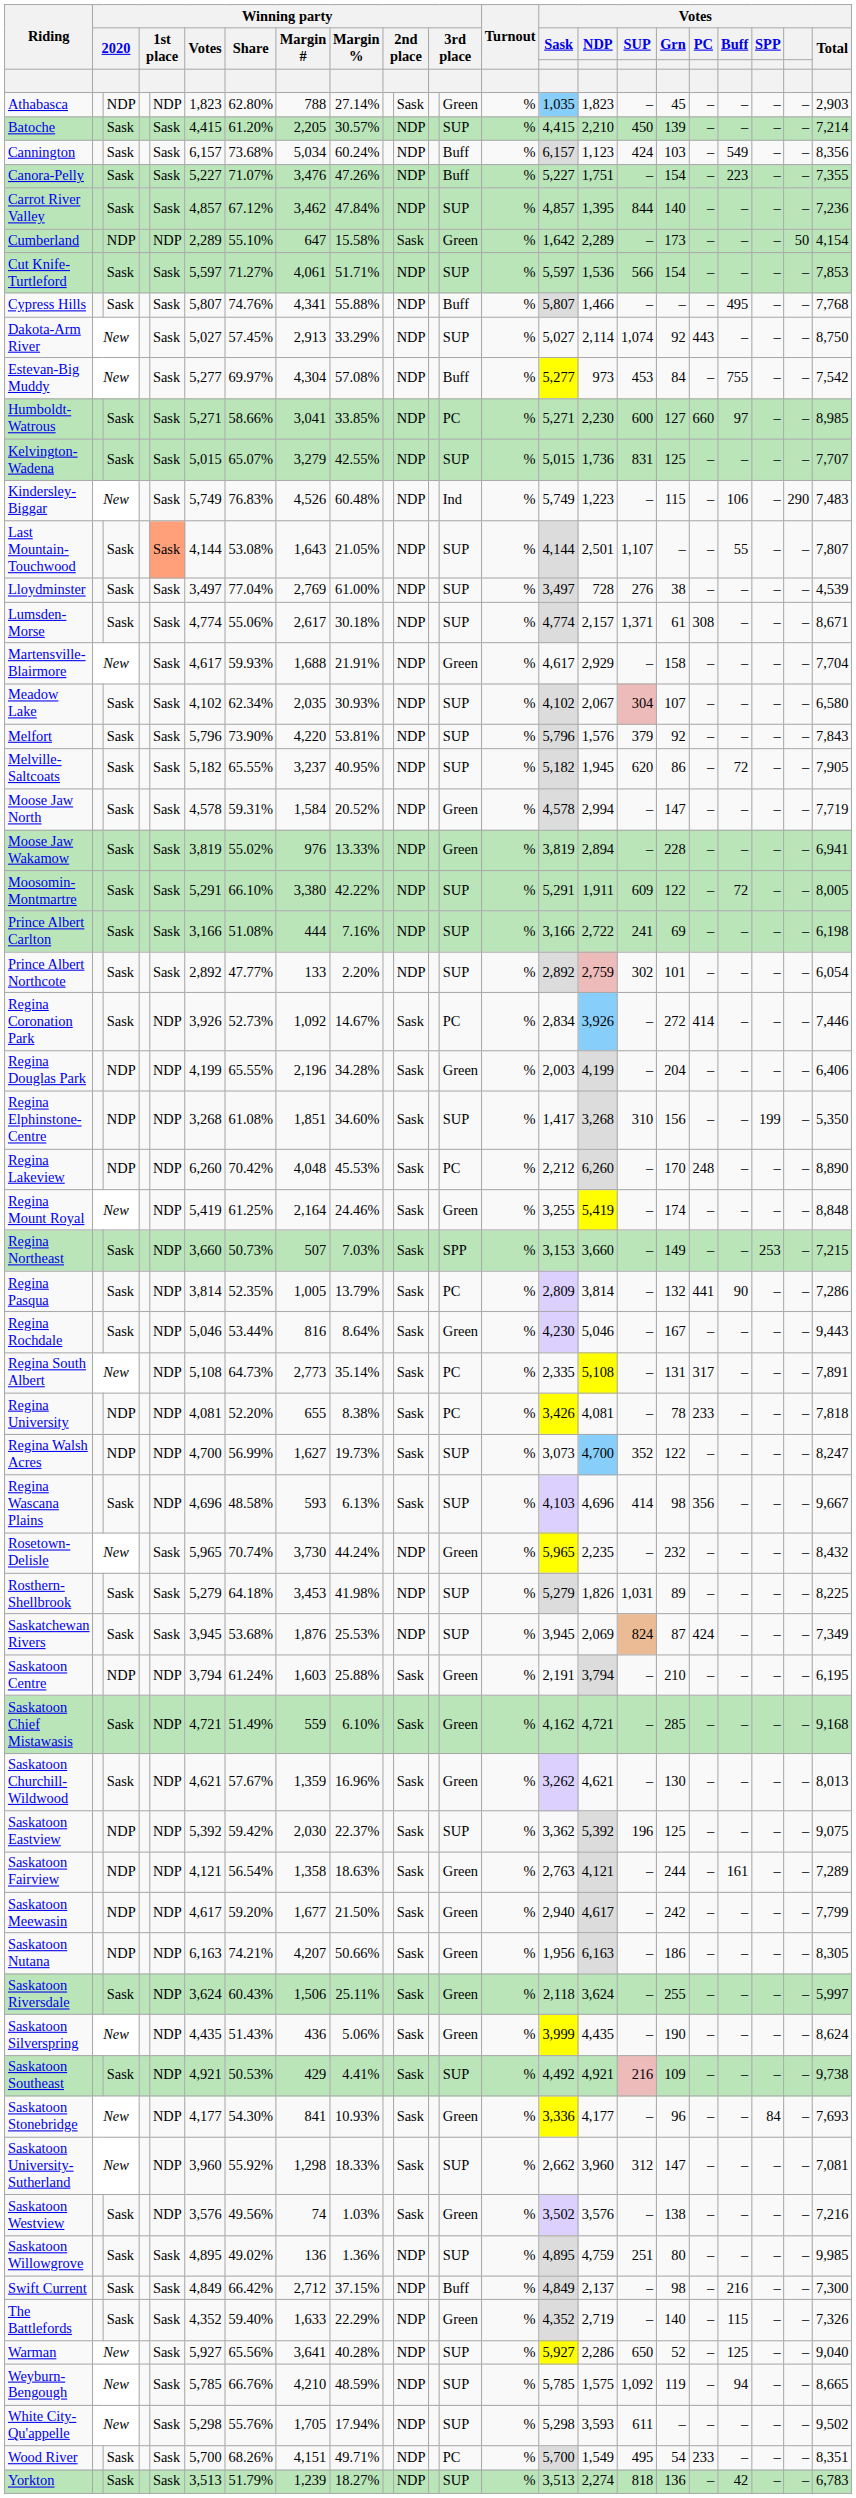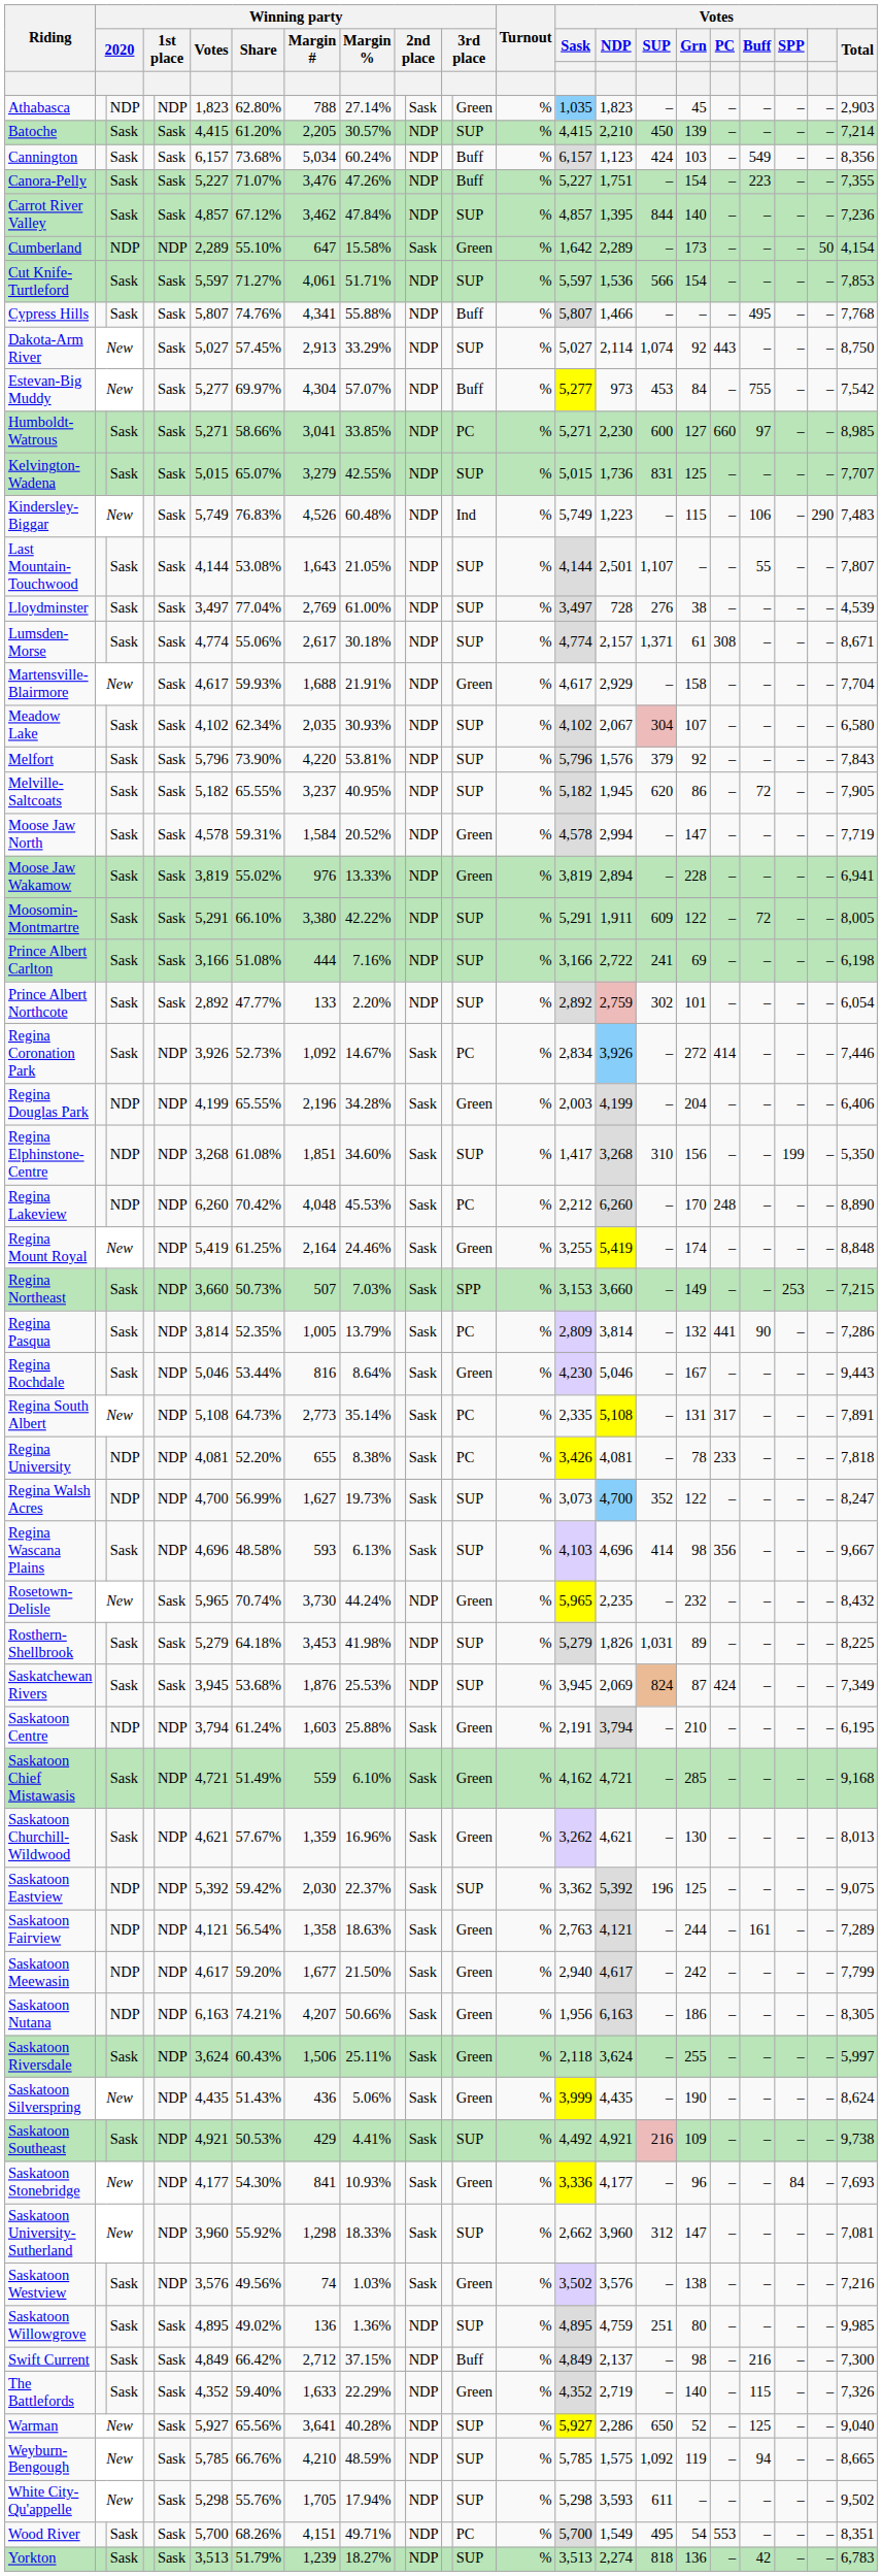Estevan-Big Muddy | Winning party / Margin %: 57.08% -> 57.07%
Last Mountain-Touchwood | column 5: lightsalmon background -> no background
Wood River | Votes / PC: 233 -> 553
